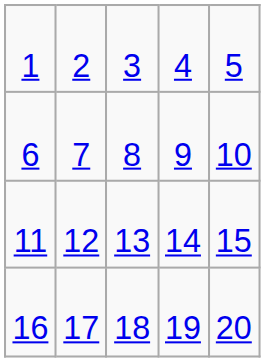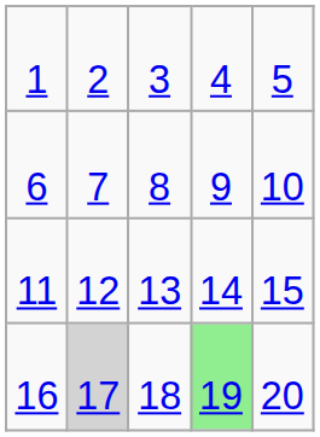16 | column 2: no background -> lightgrey background
16 | column 4: no background -> lightgreen background
